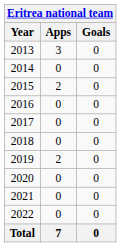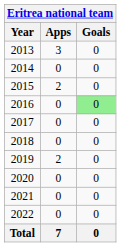2016 | Goals: no background -> lightgreen background
